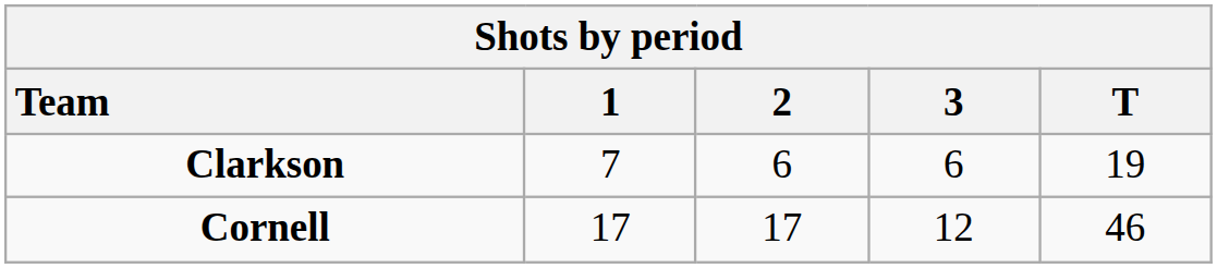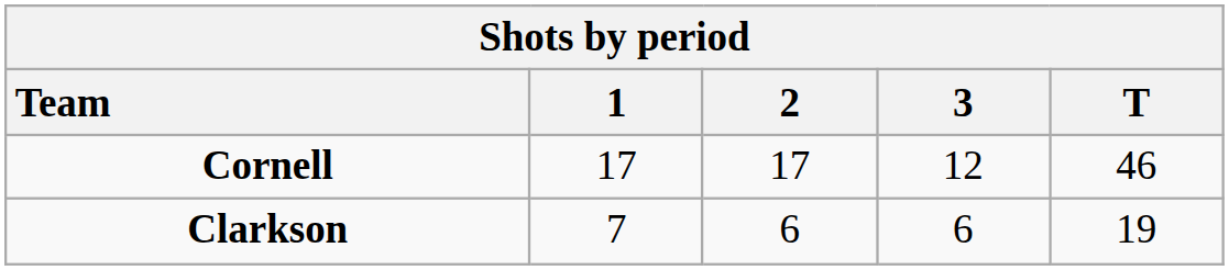rows swapped: Clarkson <-> Cornell
